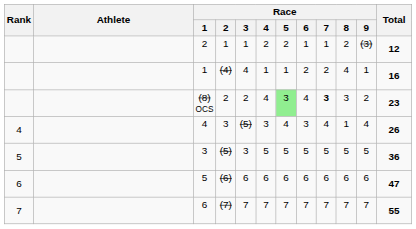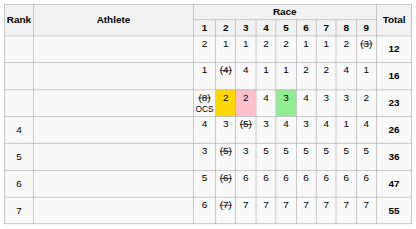(8) OCS | Race / 2: no background -> gold background
(8) OCS | Race / 3: no background -> pink background
(8) OCS | Race / 7: bold -> normal
